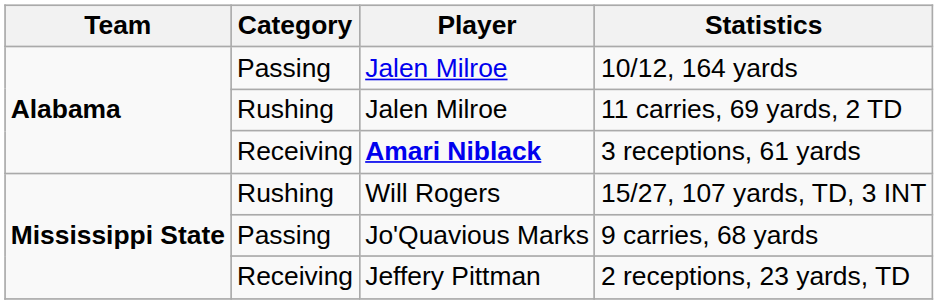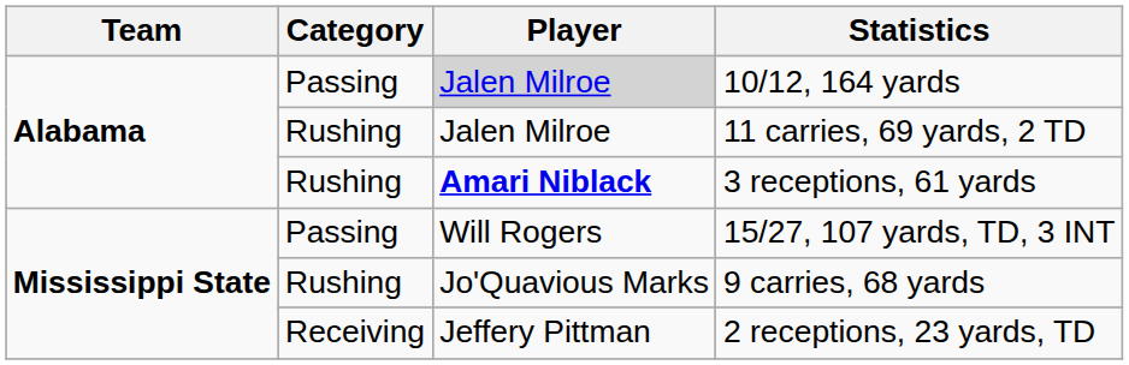10/12, 164 yards | Player: no background -> lightgrey background
3 receptions, 61 yards | Category: Receiving -> Rushing
15/27, 107 yards, TD, 3 INT | Category: Rushing -> Passing
9 carries, 68 yards | Category: Passing -> Rushing
